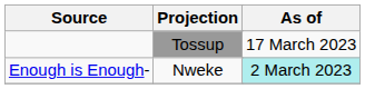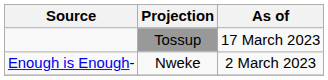Enough is Enough- | As of: paleturquoise background -> no background
